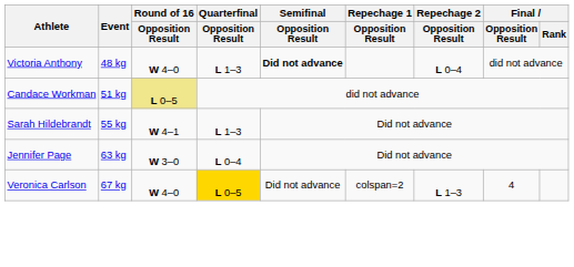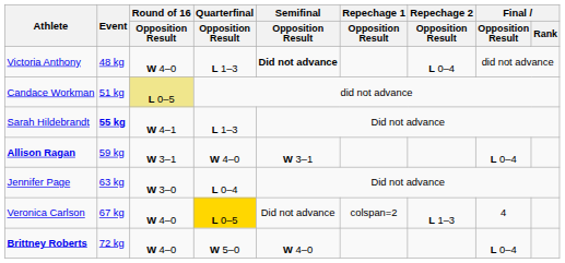Sarah Hildebrandt | Event: normal -> bold
+ row: Allison Ragan | 59 kg | W 3–1 | W 4–0 | W 3–1 | L 0–4
+ row: Brittney Roberts | 72 kg | W 4–0 | W 5–0 | W 4–0 | L 0–4
